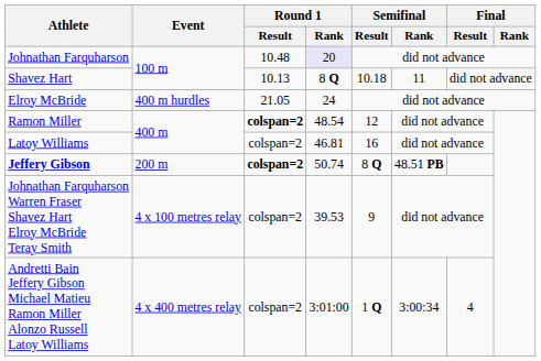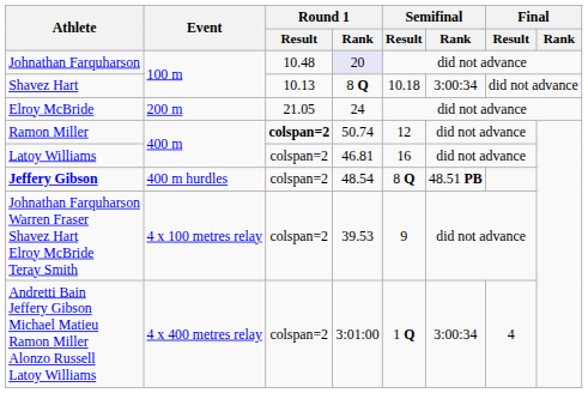Shavez Hart | Semifinal / Rank: 11 -> 3:00:34
Elroy McBride | Event: 400 m hurdles -> 200 m
Ramon Miller | Round 1 / Rank: 48.54 -> 50.74
Jeffery Gibson | Event: 200 m -> 400 m hurdles
Jeffery Gibson | Round 1 / Result: bold -> normal
Jeffery Gibson | Round 1 / Rank: 50.74 -> 48.54
